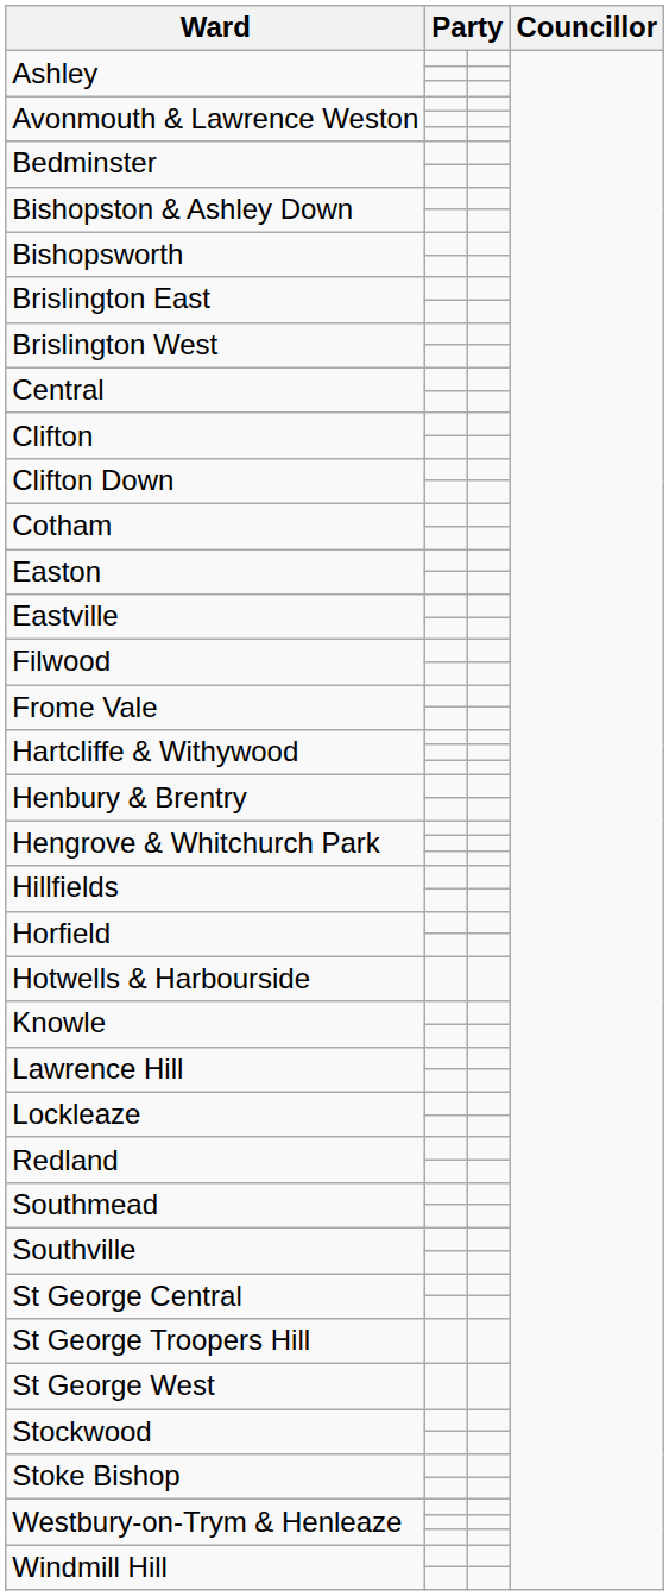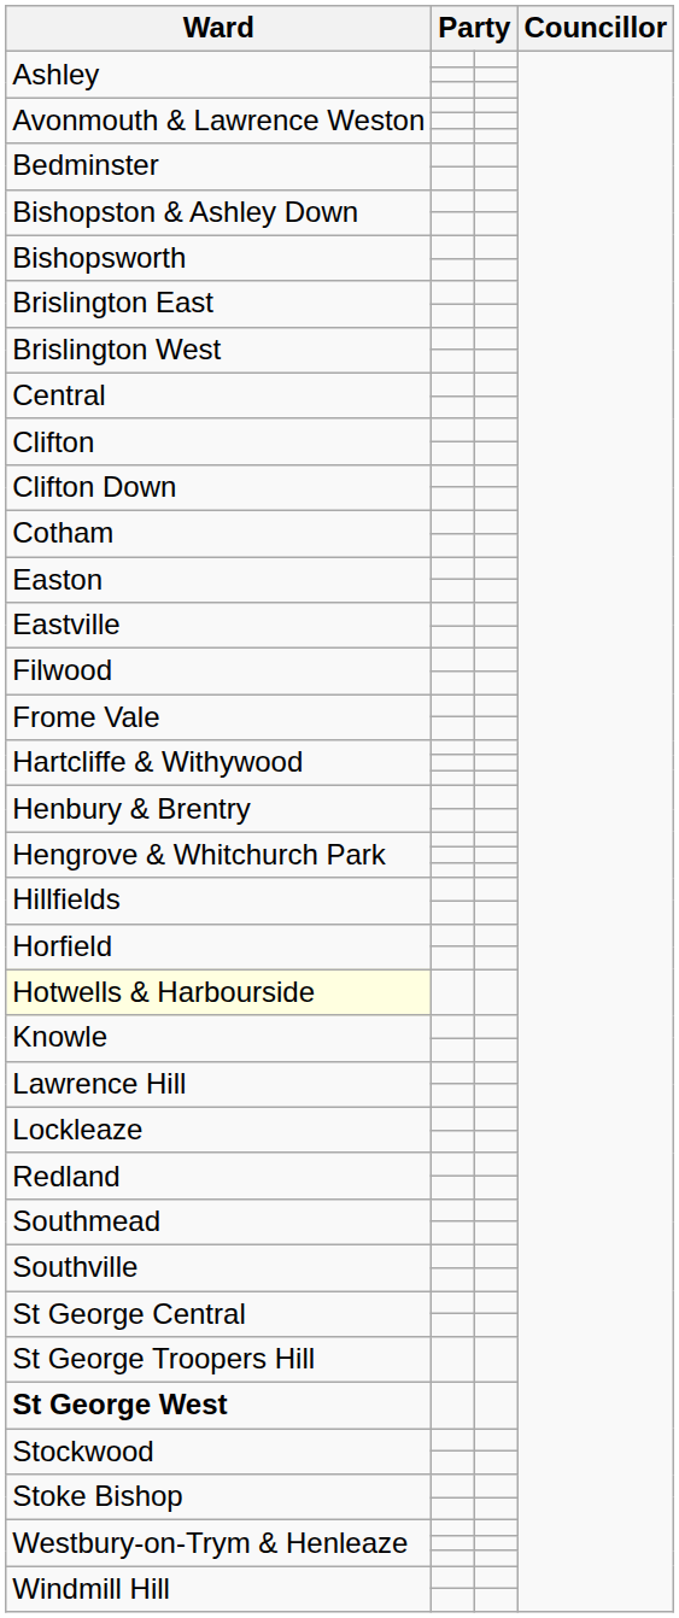Hotwells & Harbourside | Ward: no background -> lightyellow background
St George West | Ward: normal -> bold
